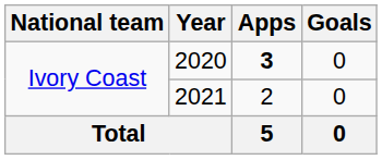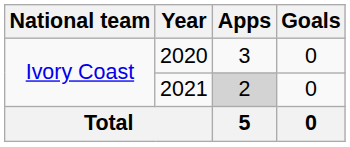2020 | Apps: bold -> normal
2021 | Apps: no background -> lightgrey background
